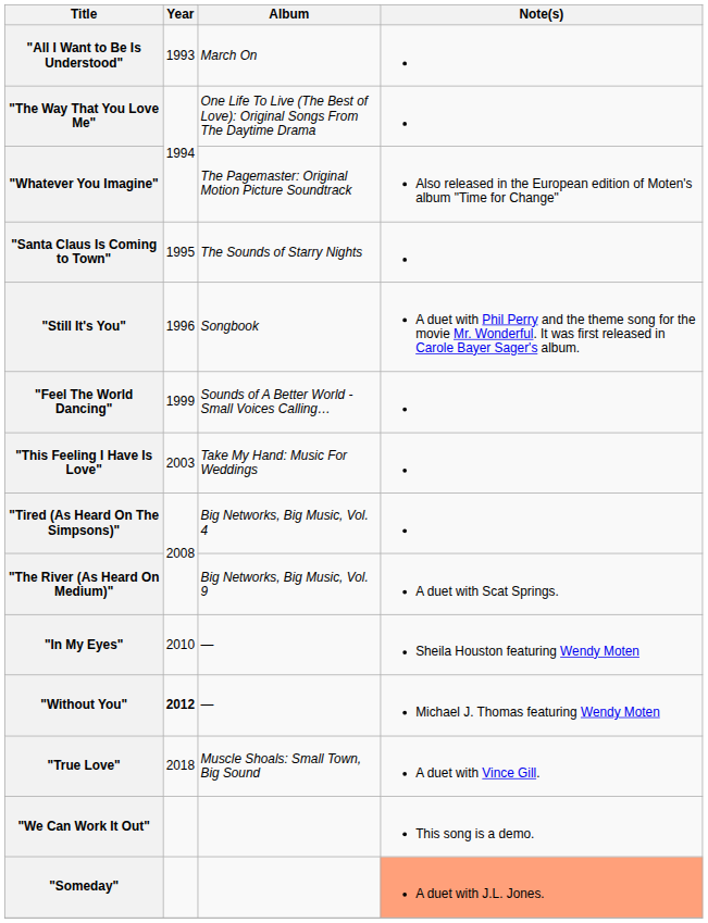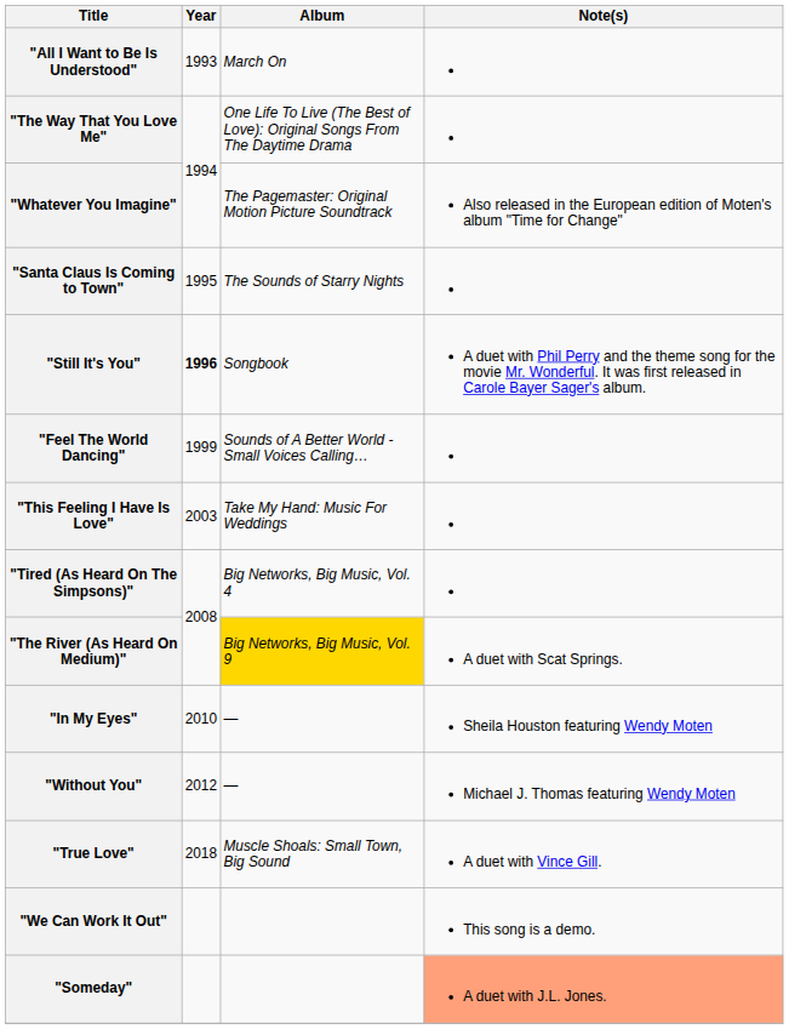"Still It's You" | Year: normal -> bold
"The River (As Heard On Medium)" | Album: no background -> gold background
"Without You" | Year: bold -> normal
